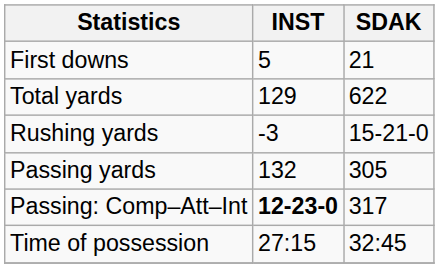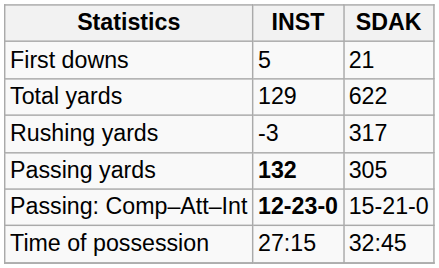Rushing yards | SDAK: 15-21-0 -> 317
Passing yards | INST: normal -> bold
Passing: Comp–Att–Int | SDAK: 317 -> 15-21-0
